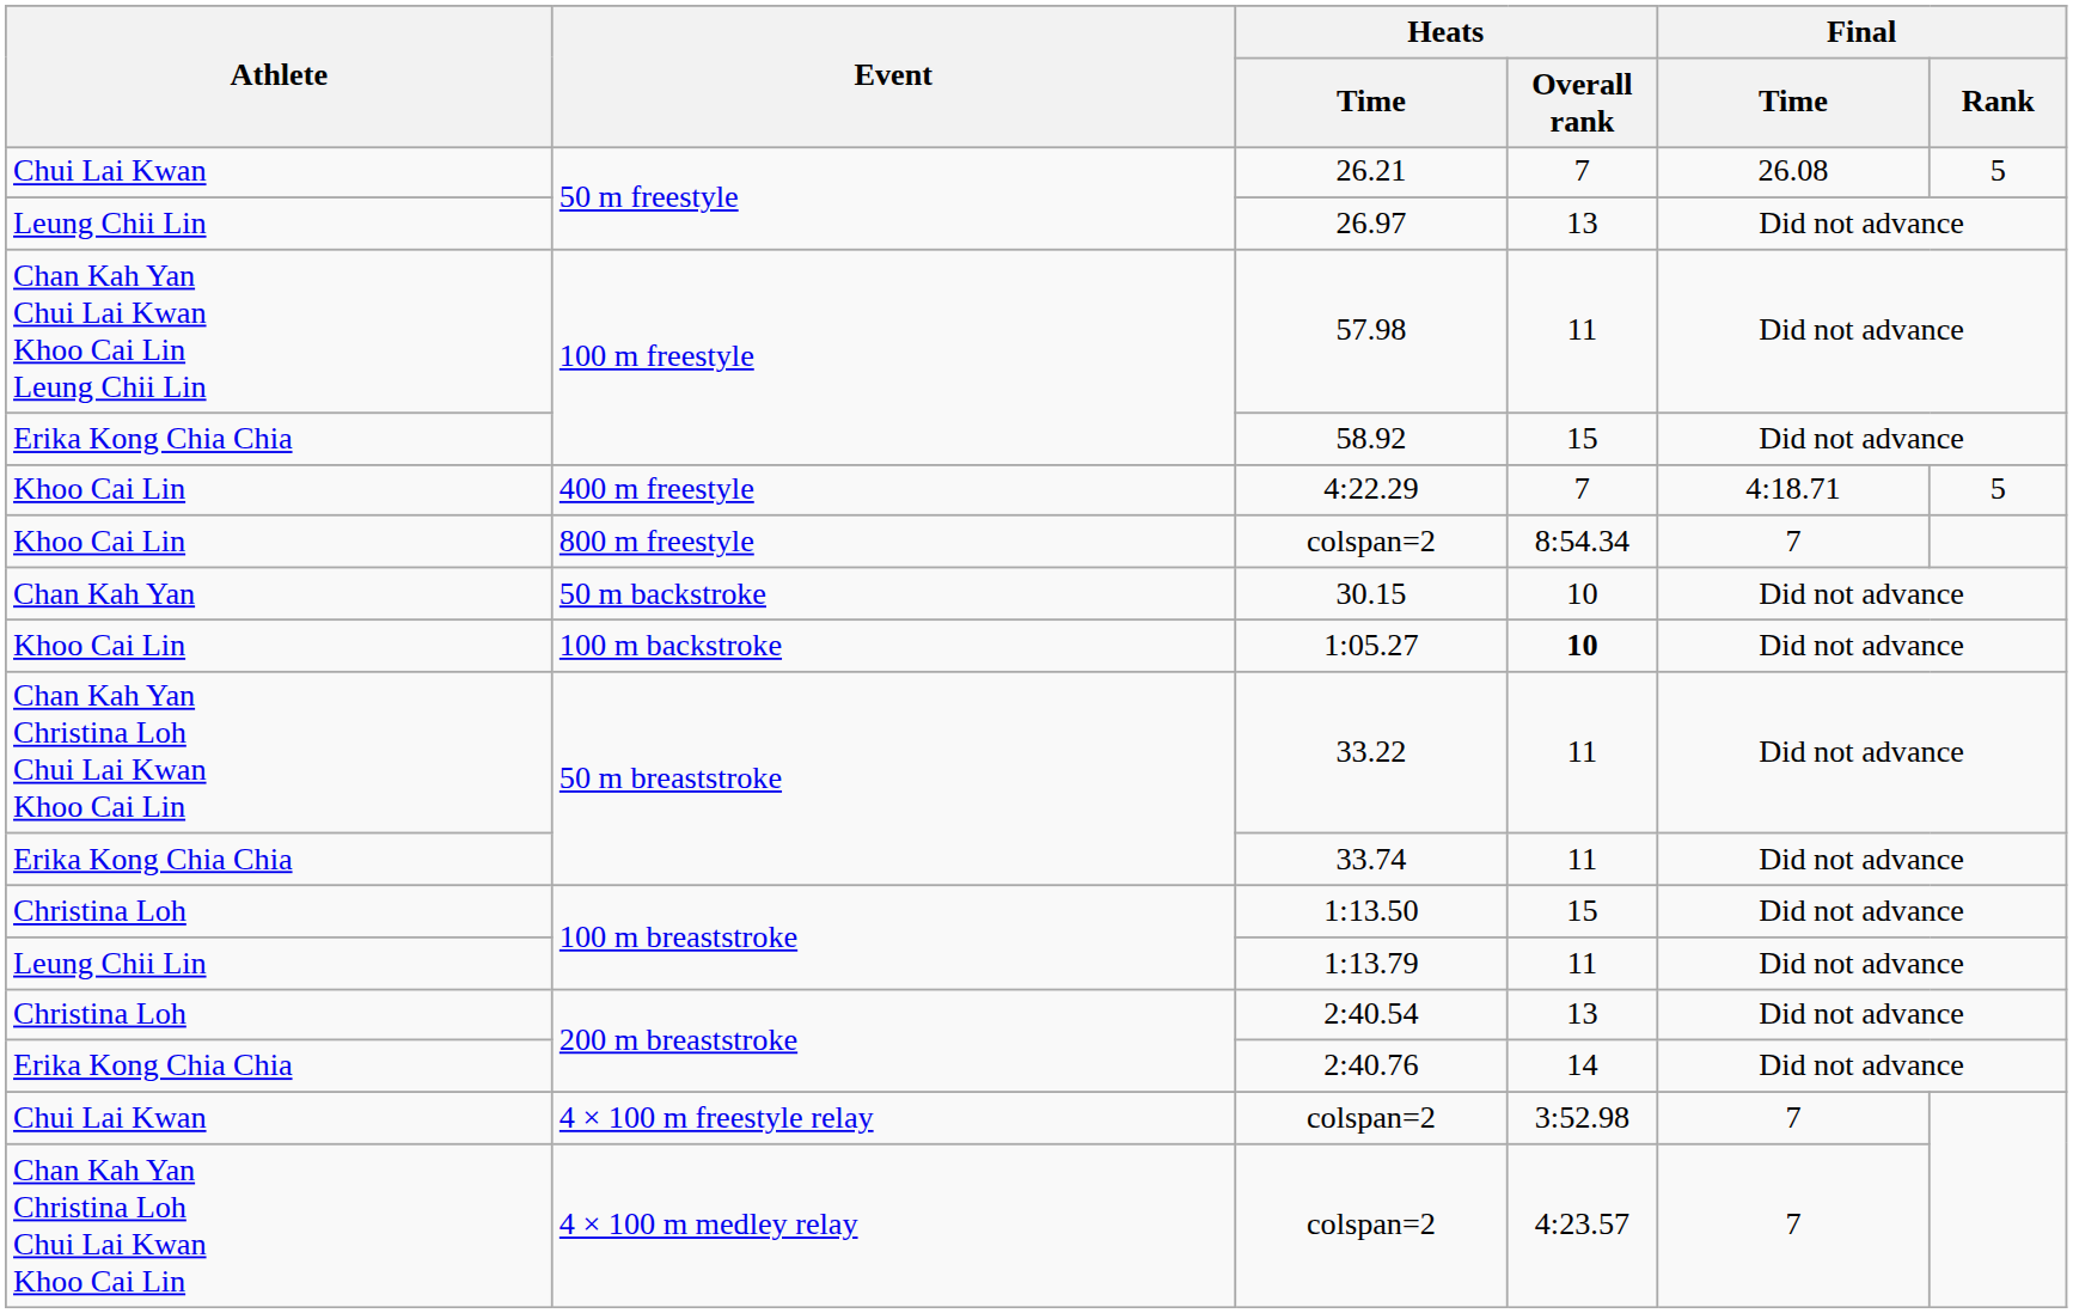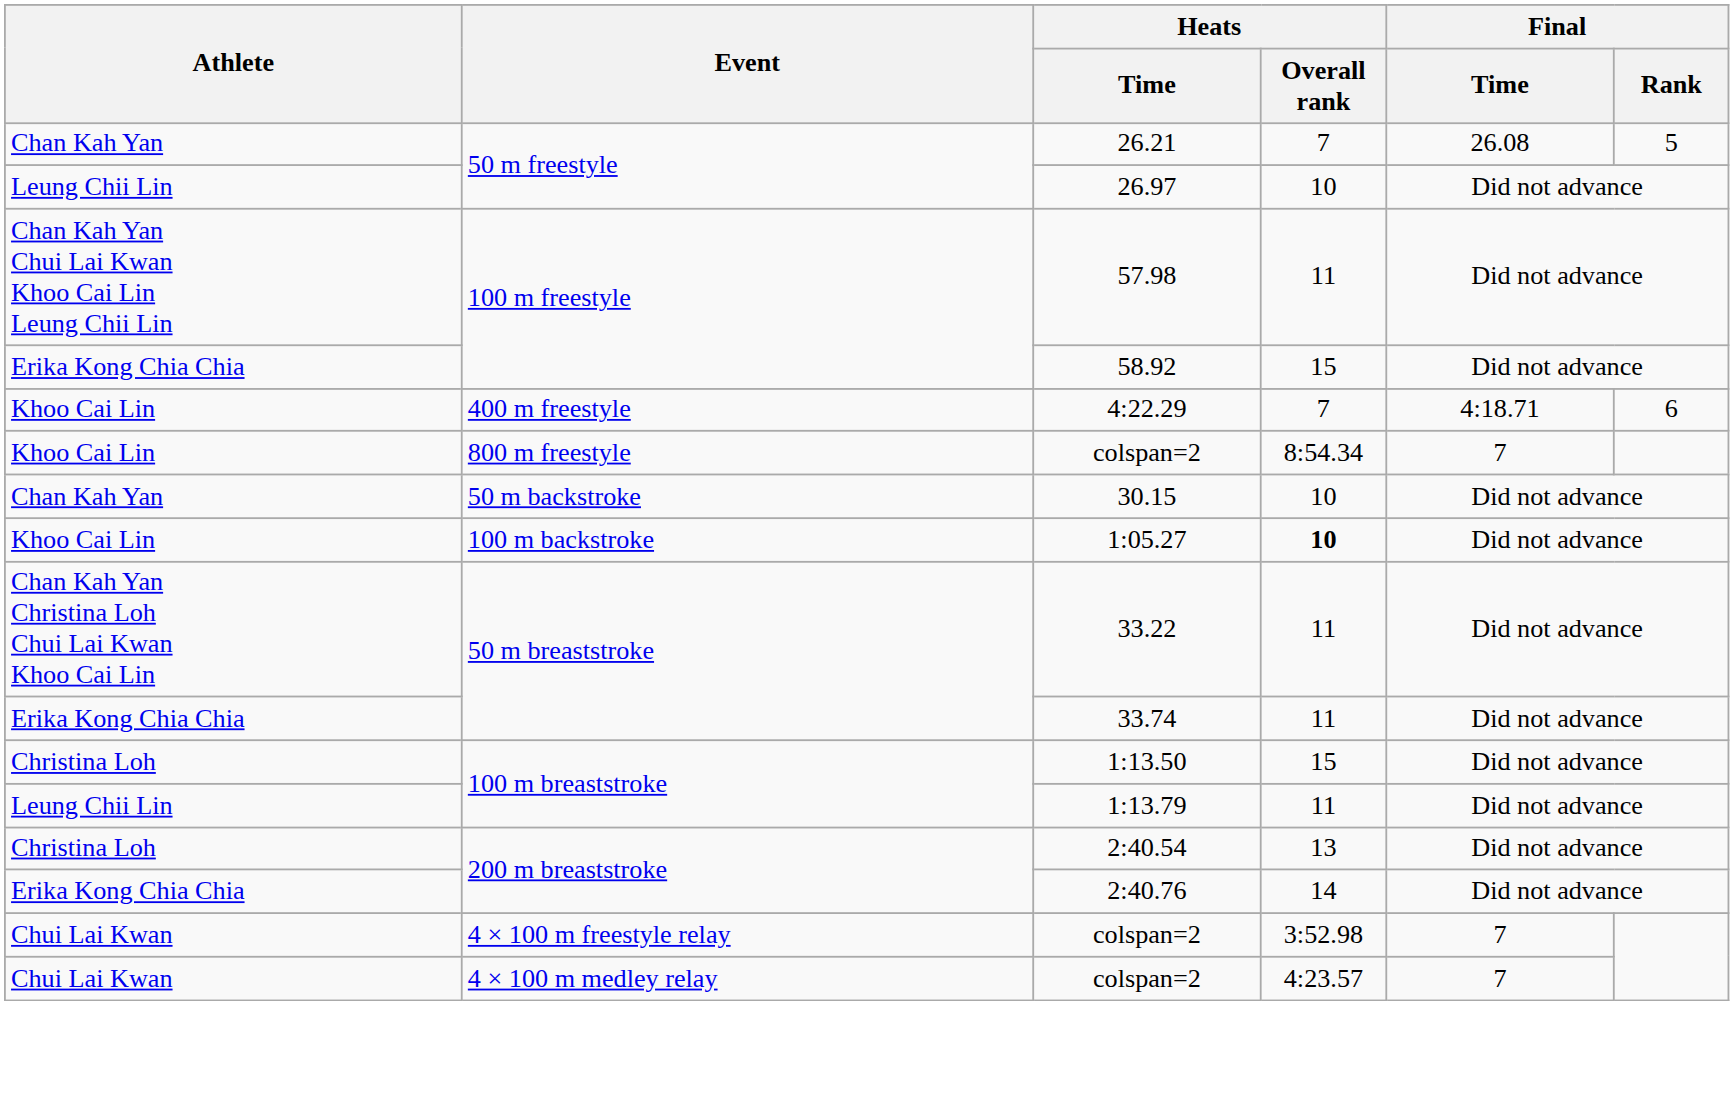26.21 | Athlete: Chui Lai Kwan -> Chan Kah Yan
26.97 | Heats / Overall rank: 13 -> 10
4:22.29 | Final / Rank: 5 -> 6
4 × 100 m medley relay / colspan=2 | Athlete: Chan Kah Yan Christina Loh Chui Lai Kwan Khoo Cai Lin -> Chui Lai Kwan
